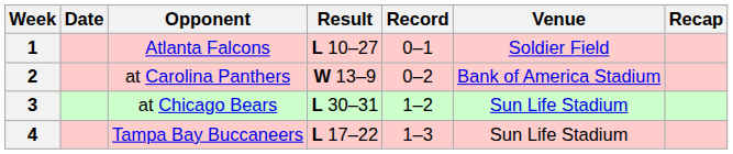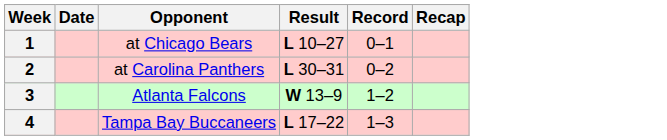- column: Venue | Soldier Field | Bank of America Stadium | Sun Life Stadium | Sun Life Stadium
1 | Opponent: Atlanta Falcons -> at Chicago Bears
2 | Result: W 13–9 -> L 30–31
3 | Opponent: at Chicago Bears -> Atlanta Falcons
3 | Result: L 30–31 -> W 13–9
